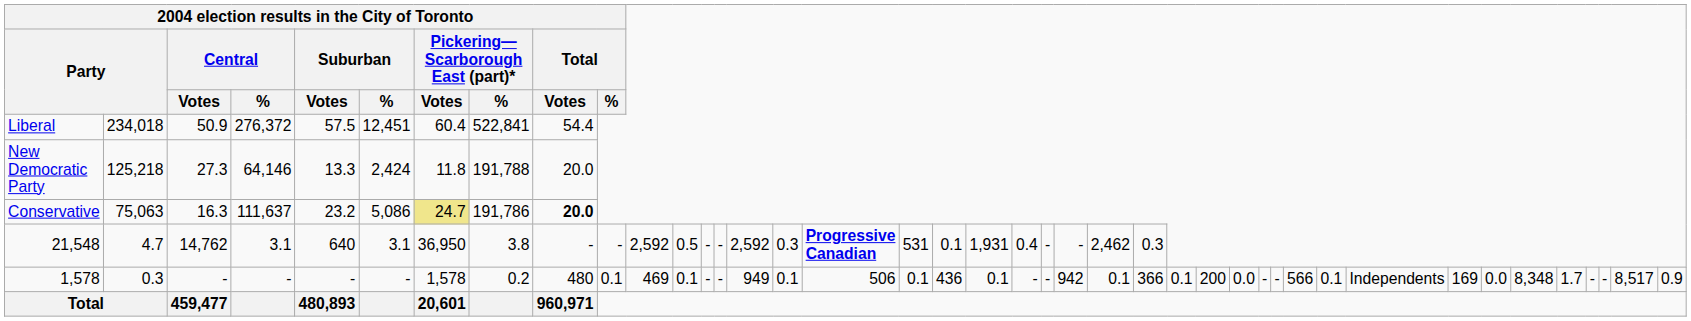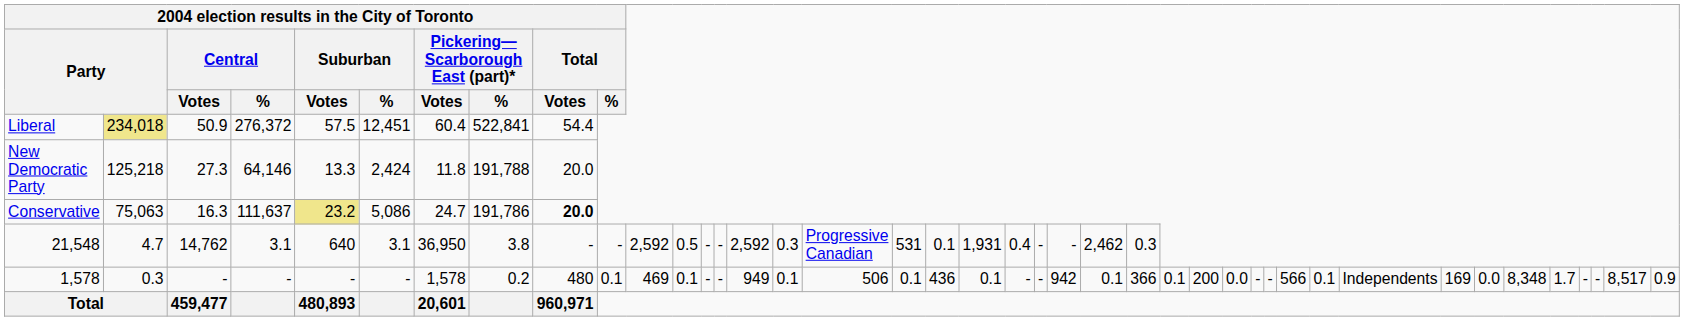Liberal | column 2: no background -> khaki background
Conservative | column 5: no background -> khaki background
Conservative | column 7: khaki background -> no background
21,548 | column 17: bold -> normal
